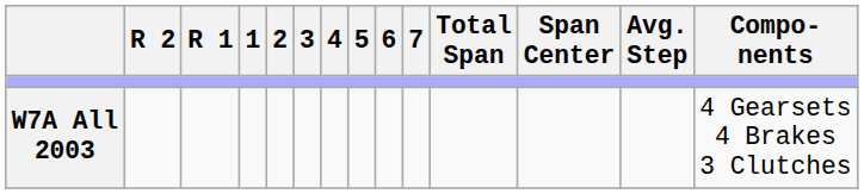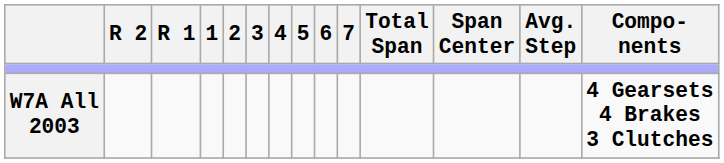row 3 | Compo- nents: normal -> bold
